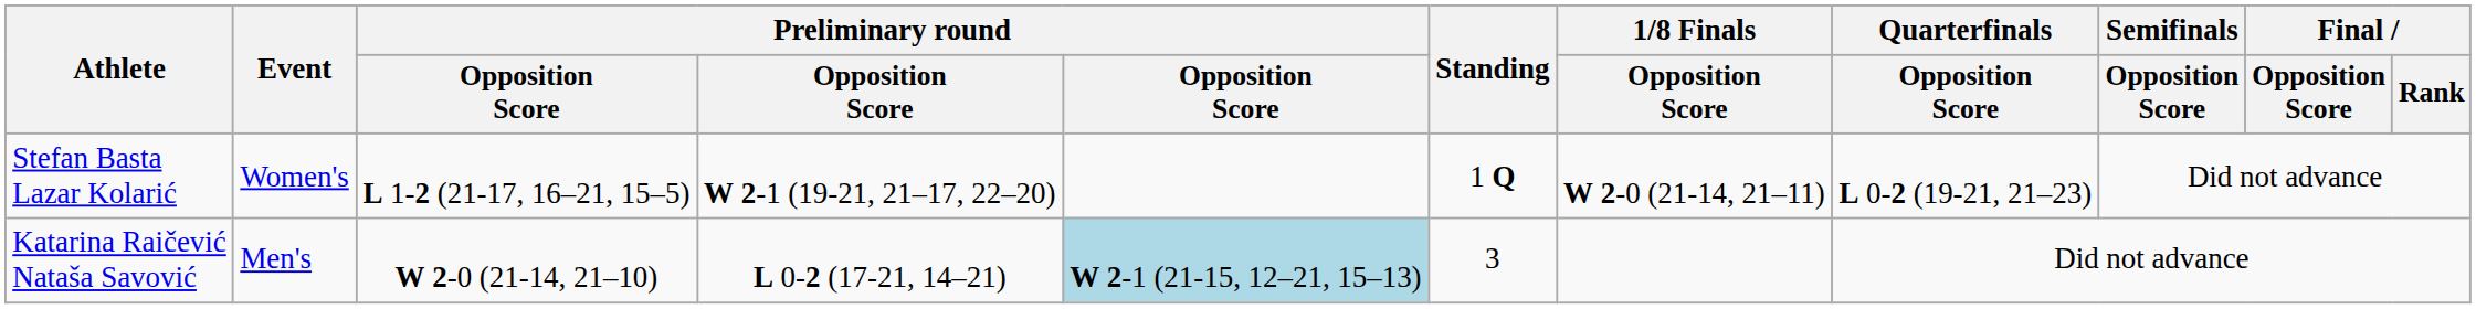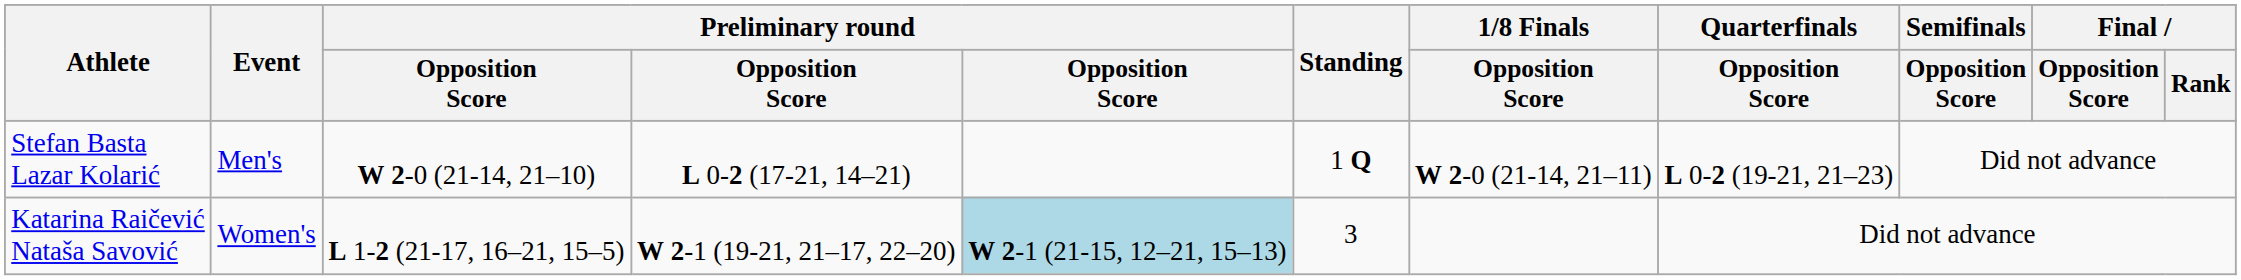Stefan Basta Lazar Kolarić | Event: Women's -> Men's
Stefan Basta Lazar Kolarić | column 3: L 1-2 (21-17, 16–21, 15–5) -> W 2-0 (21-14, 21–10)
Stefan Basta Lazar Kolarić | column 4: W 2-1 (19-21, 21–17, 22–20) -> L 0-2 (17-21, 14–21)
Katarina Raičević Nataša Savović | Event: Men's -> Women's
Katarina Raičević Nataša Savović | column 3: W 2-0 (21-14, 21–10) -> L 1-2 (21-17, 16–21, 15–5)
Katarina Raičević Nataša Savović | column 4: L 0-2 (17-21, 14–21) -> W 2-1 (19-21, 21–17, 22–20)
